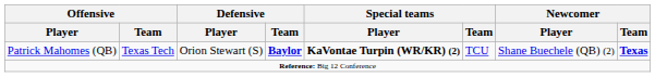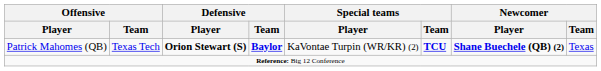Patrick Mahomes (QB) | Defensive / Player: normal -> bold
Patrick Mahomes (QB) | Special teams / Player: bold -> normal
Patrick Mahomes (QB) | Special teams / Team: normal -> bold
Patrick Mahomes (QB) | Newcomer / Player: normal -> bold
Patrick Mahomes (QB) | Newcomer / Team: bold -> normal
